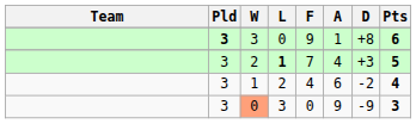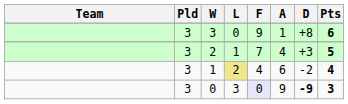row 2 | Pld: bold -> normal
row 3 | L: bold -> normal
row 4 | L: no background -> khaki background
row 5 | W: lightsalmon background -> no background
row 5 | F: no background -> lavender background
row 5 | D: normal -> bold
